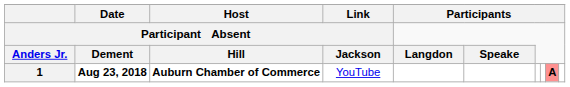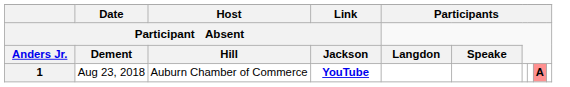1 | Date / Participant Absent: bold -> normal
1 | Host / Participant Absent: bold -> normal
1 | Link / Participant Absent: normal -> bold
